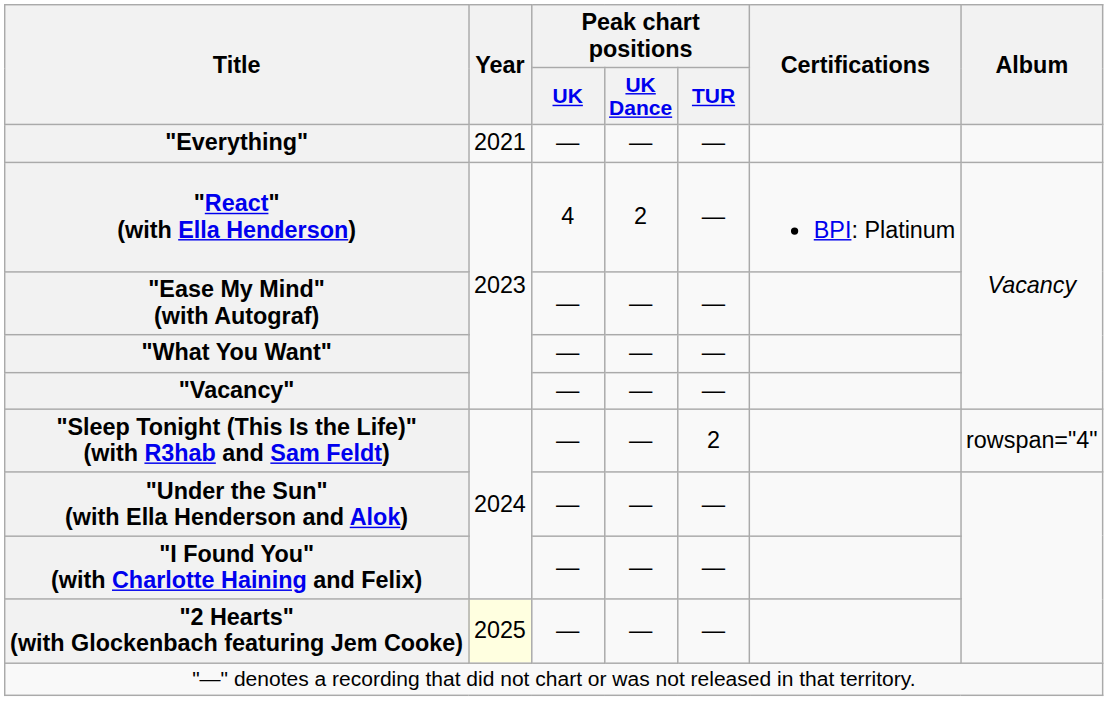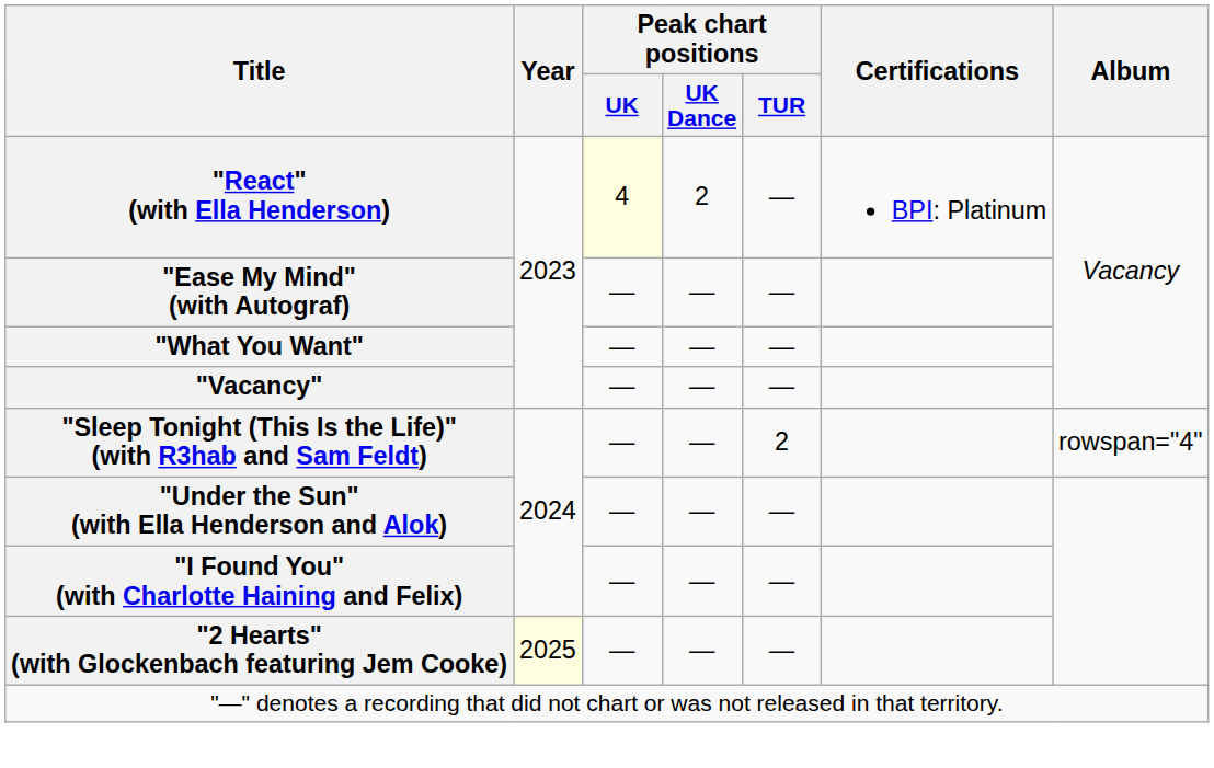- row: "Everything" | 2021 | — | — | —
"React" (with Ella Henderson) | Peak chart positions / UK: no background -> lightyellow background
